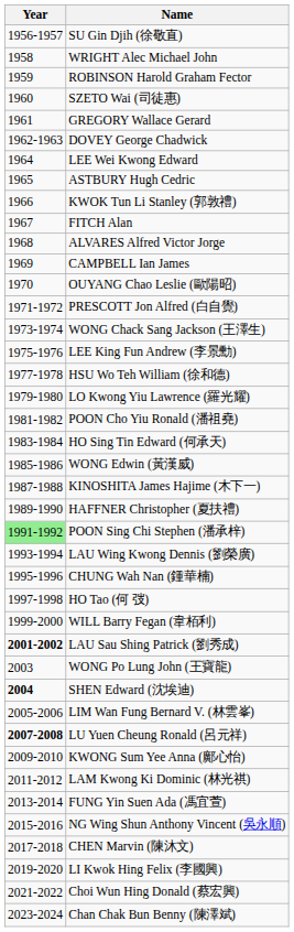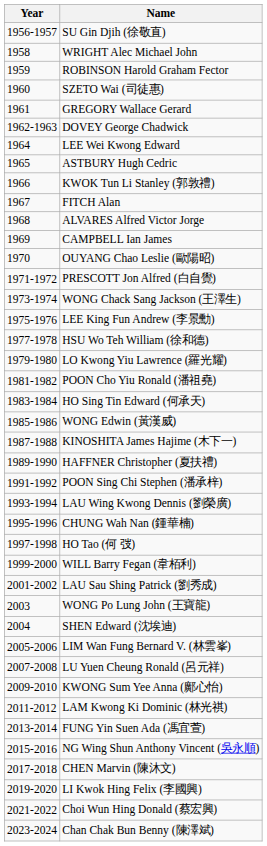POON Sing Chi Stephen (潘承梓) | Year: lightgreen background -> no background
LAU Sau Shing Patrick (劉秀成) | Year: bold -> normal
SHEN Edward (沈埃迪) | Year: bold -> normal
LU Yuen Cheung Ronald (呂元祥) | Year: bold -> normal
